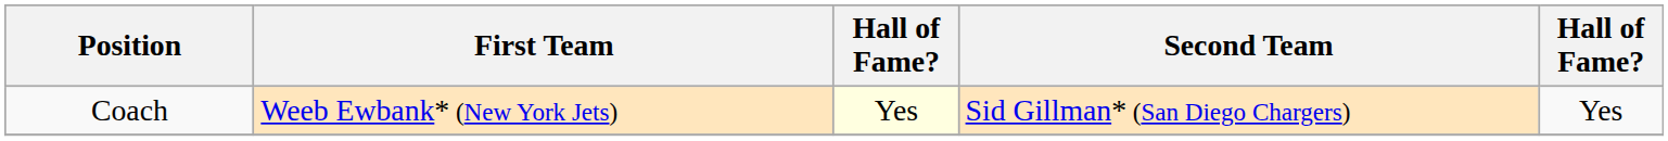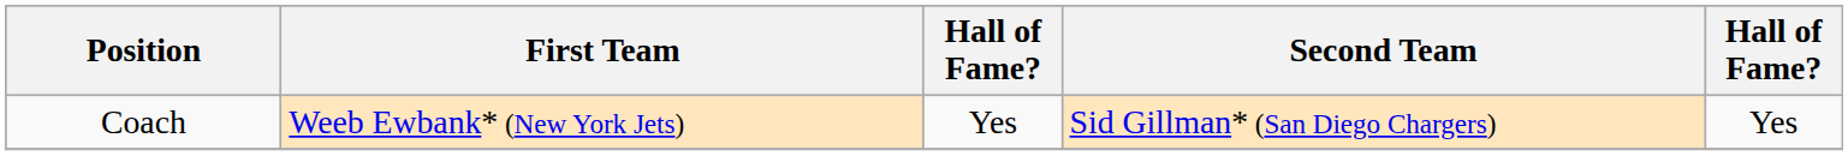Coach | column 3: lightyellow background -> no background
